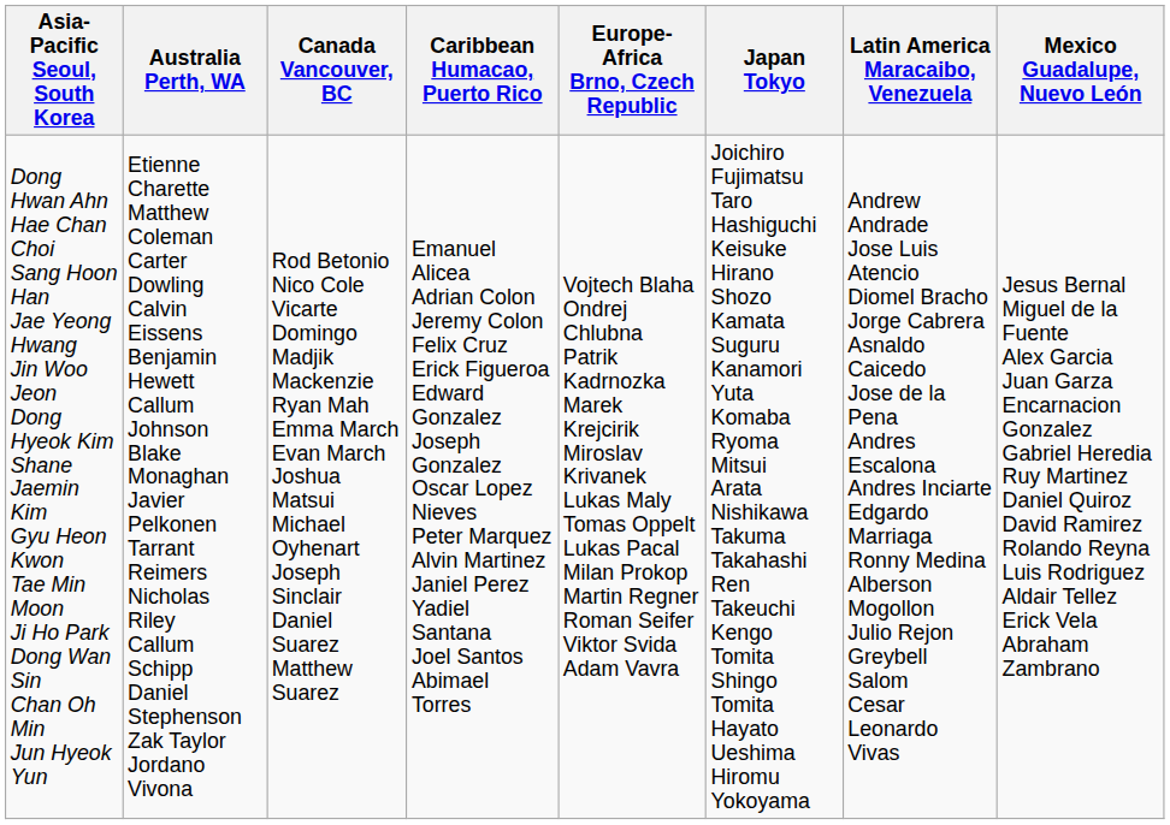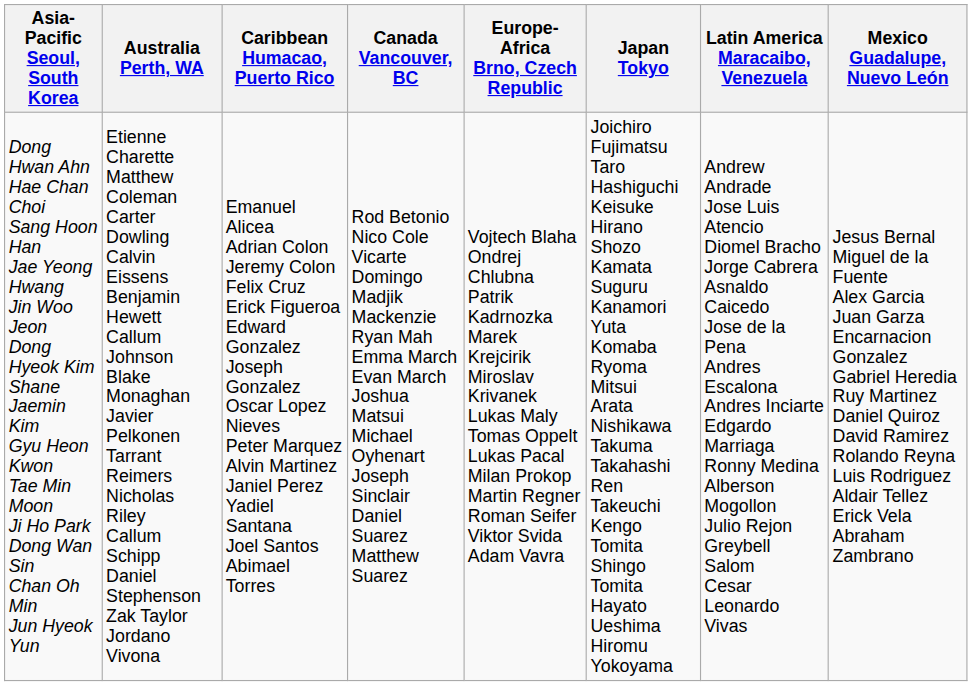columns swapped: Canada Vancouver, BC <-> Caribbean Humacao, Puerto Rico
